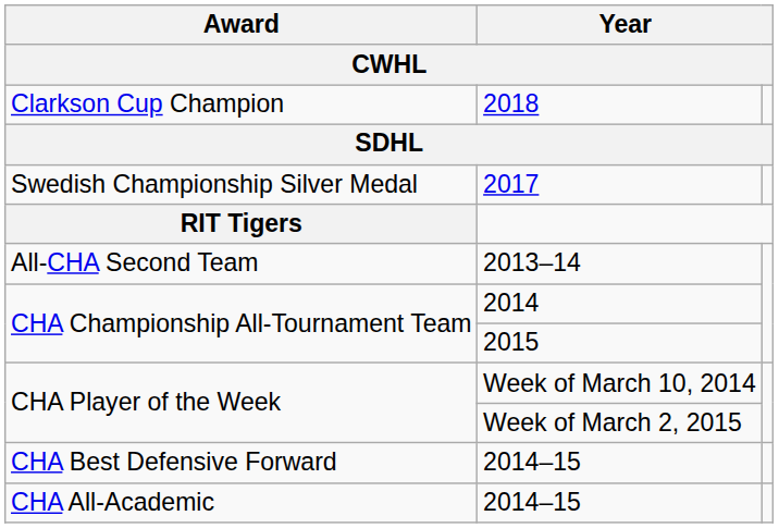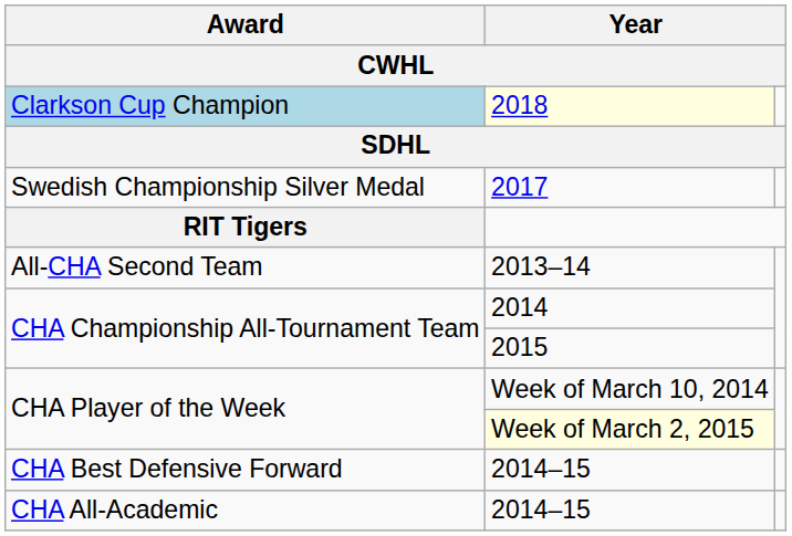2018 | Award: no background -> lightblue background
2018 | column 2: no background -> lightyellow background
Week of March 2, 2015 | column 2: no background -> lightyellow background
